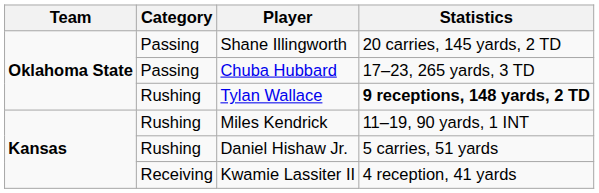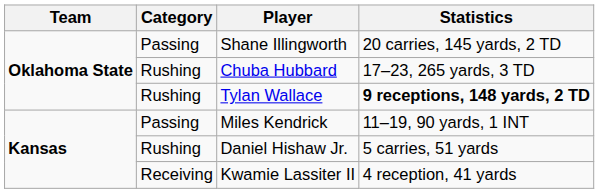Chuba Hubbard | Category: Passing -> Rushing
Miles Kendrick | Category: Rushing -> Passing
